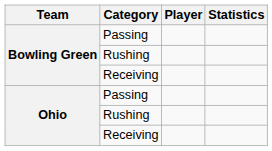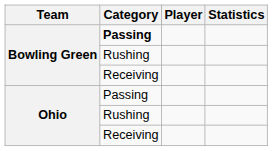Bowling Green / Passing | Category: normal -> bold
